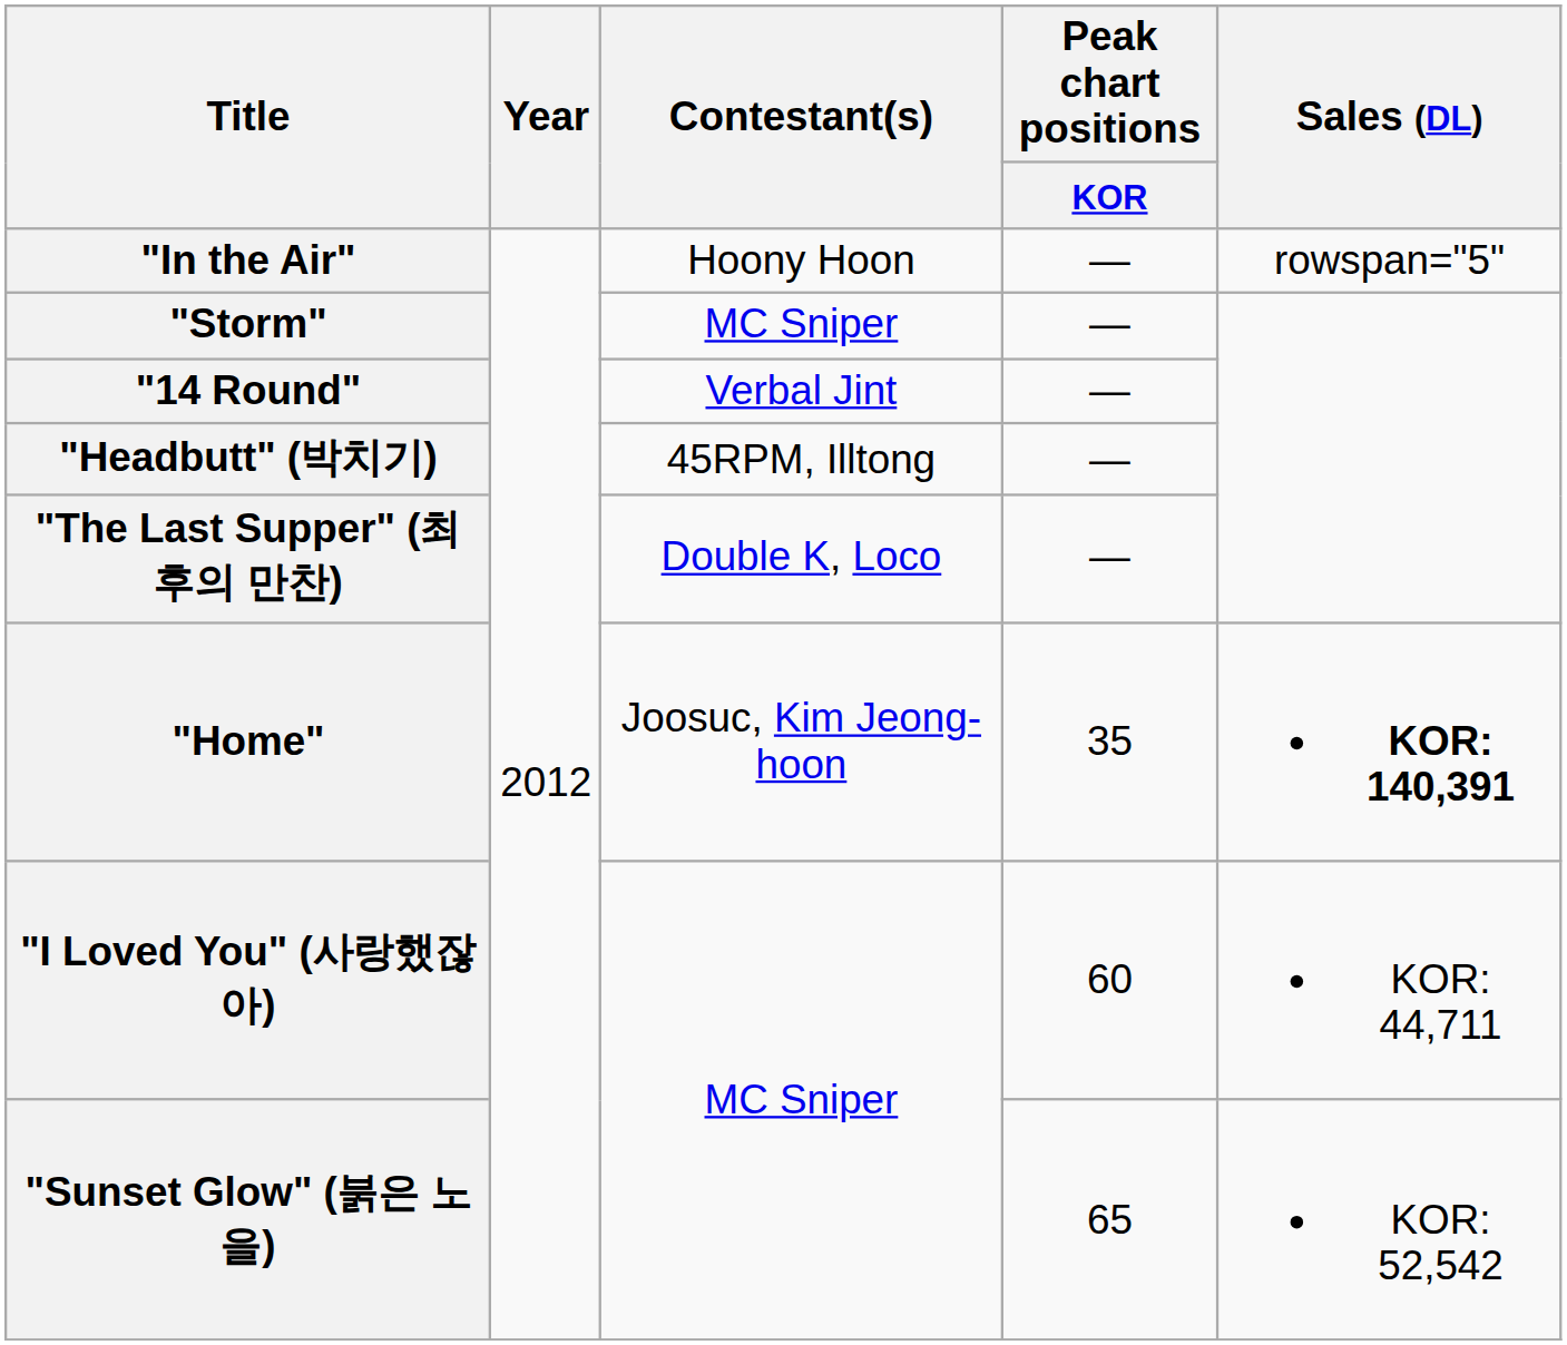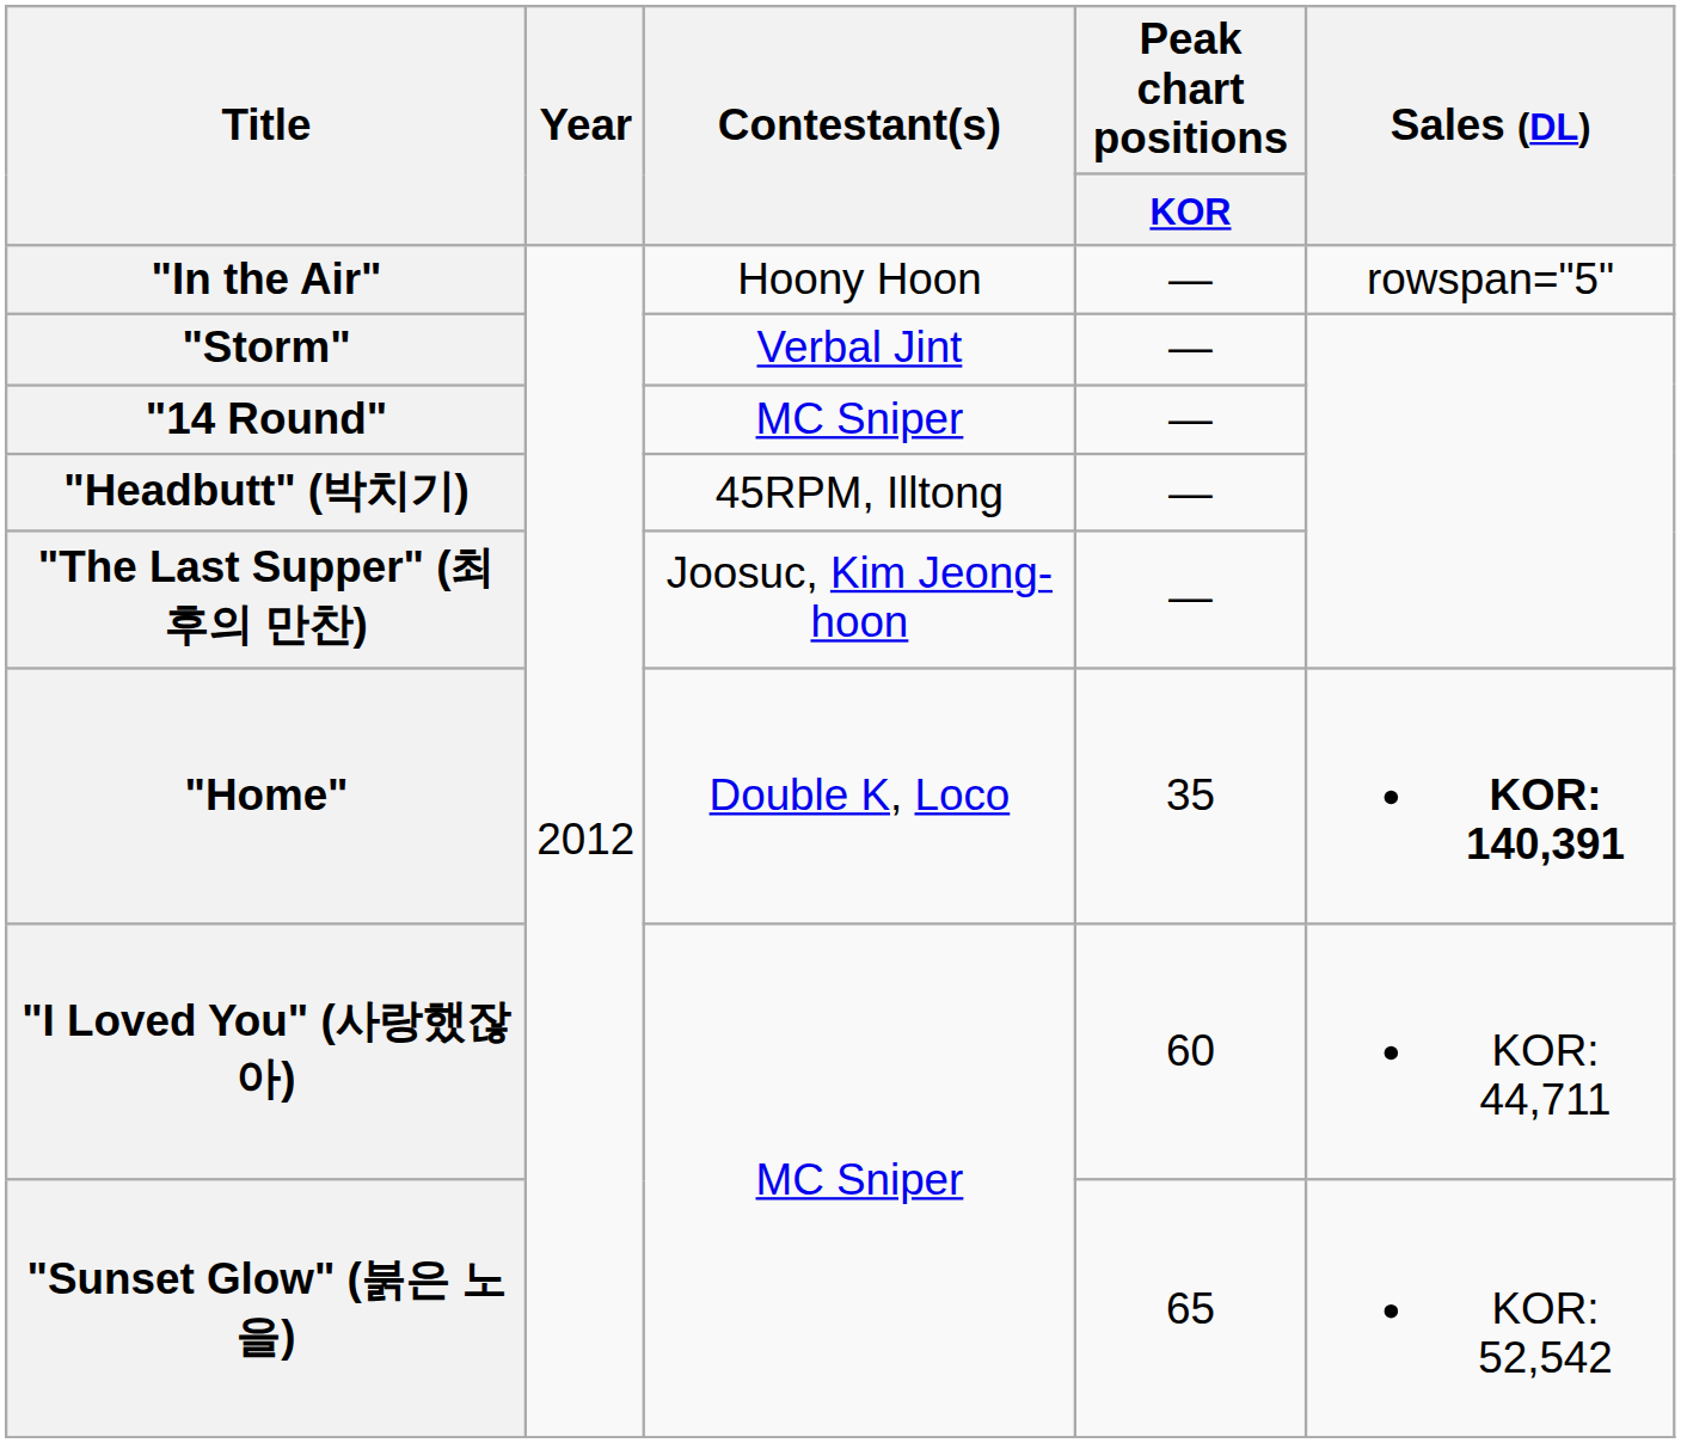"Storm" | Contestant(s): MC Sniper -> Verbal Jint
"14 Round" | Contestant(s): Verbal Jint -> MC Sniper
"The Last Supper" (최후의 만찬) | Contestant(s): Double K, Loco -> Joosuc, Kim Jeong-hoon
"Home" | Contestant(s): Joosuc, Kim Jeong-hoon -> Double K, Loco
